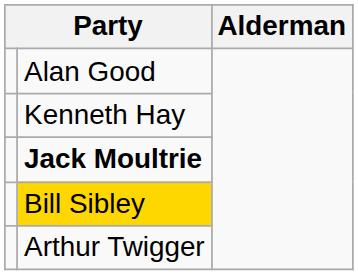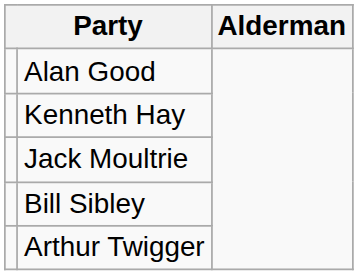Jack Moultrie | column 2: bold -> normal
Bill Sibley | column 2: gold background -> no background
